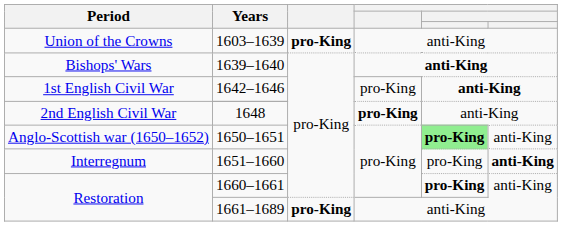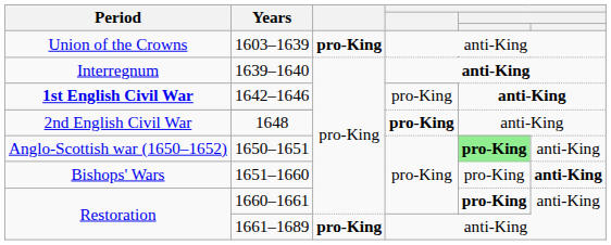1639–1640 | Period: Bishops' Wars -> Interregnum
1642–1646 | Period: normal -> bold
1651–1660 | Period: Interregnum -> Bishops' Wars
